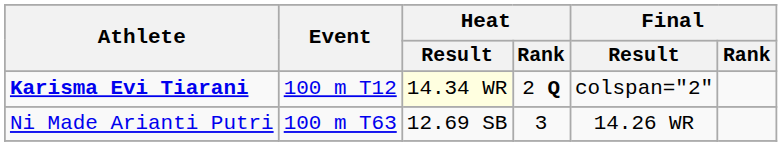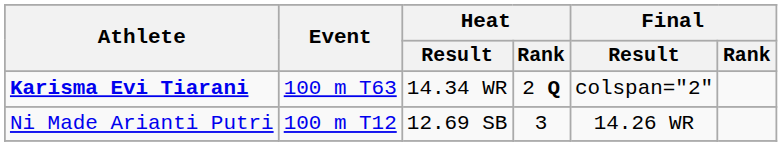Karisma Evi Tiarani | Event: 100 m T12 -> 100 m T63
Karisma Evi Tiarani | Heat / Result: lightyellow background -> no background
Ni Made Arianti Putri | Event: 100 m T63 -> 100 m T12
